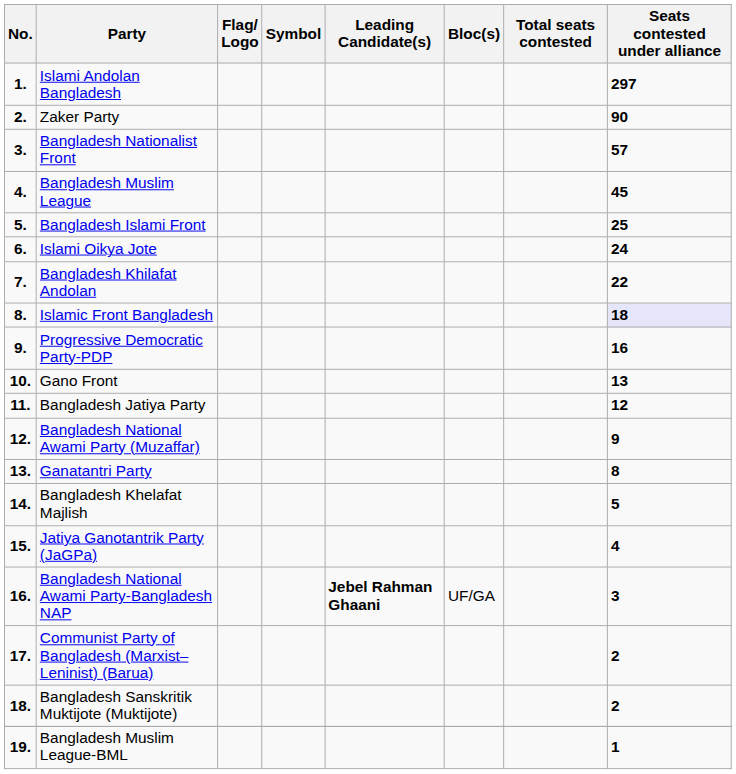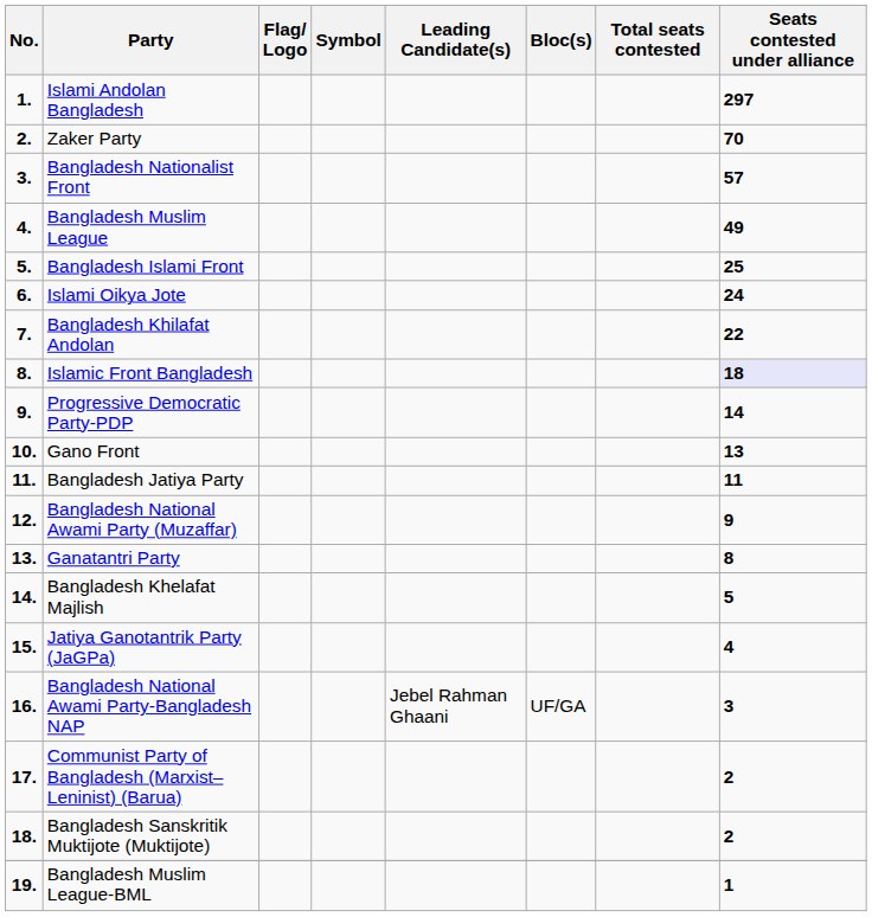Zaker Party | Seats contested under alliance: 90 -> 70
Bangladesh Muslim League | Seats contested under alliance: 45 -> 49
Progressive Democratic Party-PDP | Seats contested under alliance: 16 -> 14
Bangladesh Jatiya Party | Seats contested under alliance: 12 -> 11
Bangladesh National Awami Party-Bangladesh NAP | Leading Candidate(s): bold -> normal
